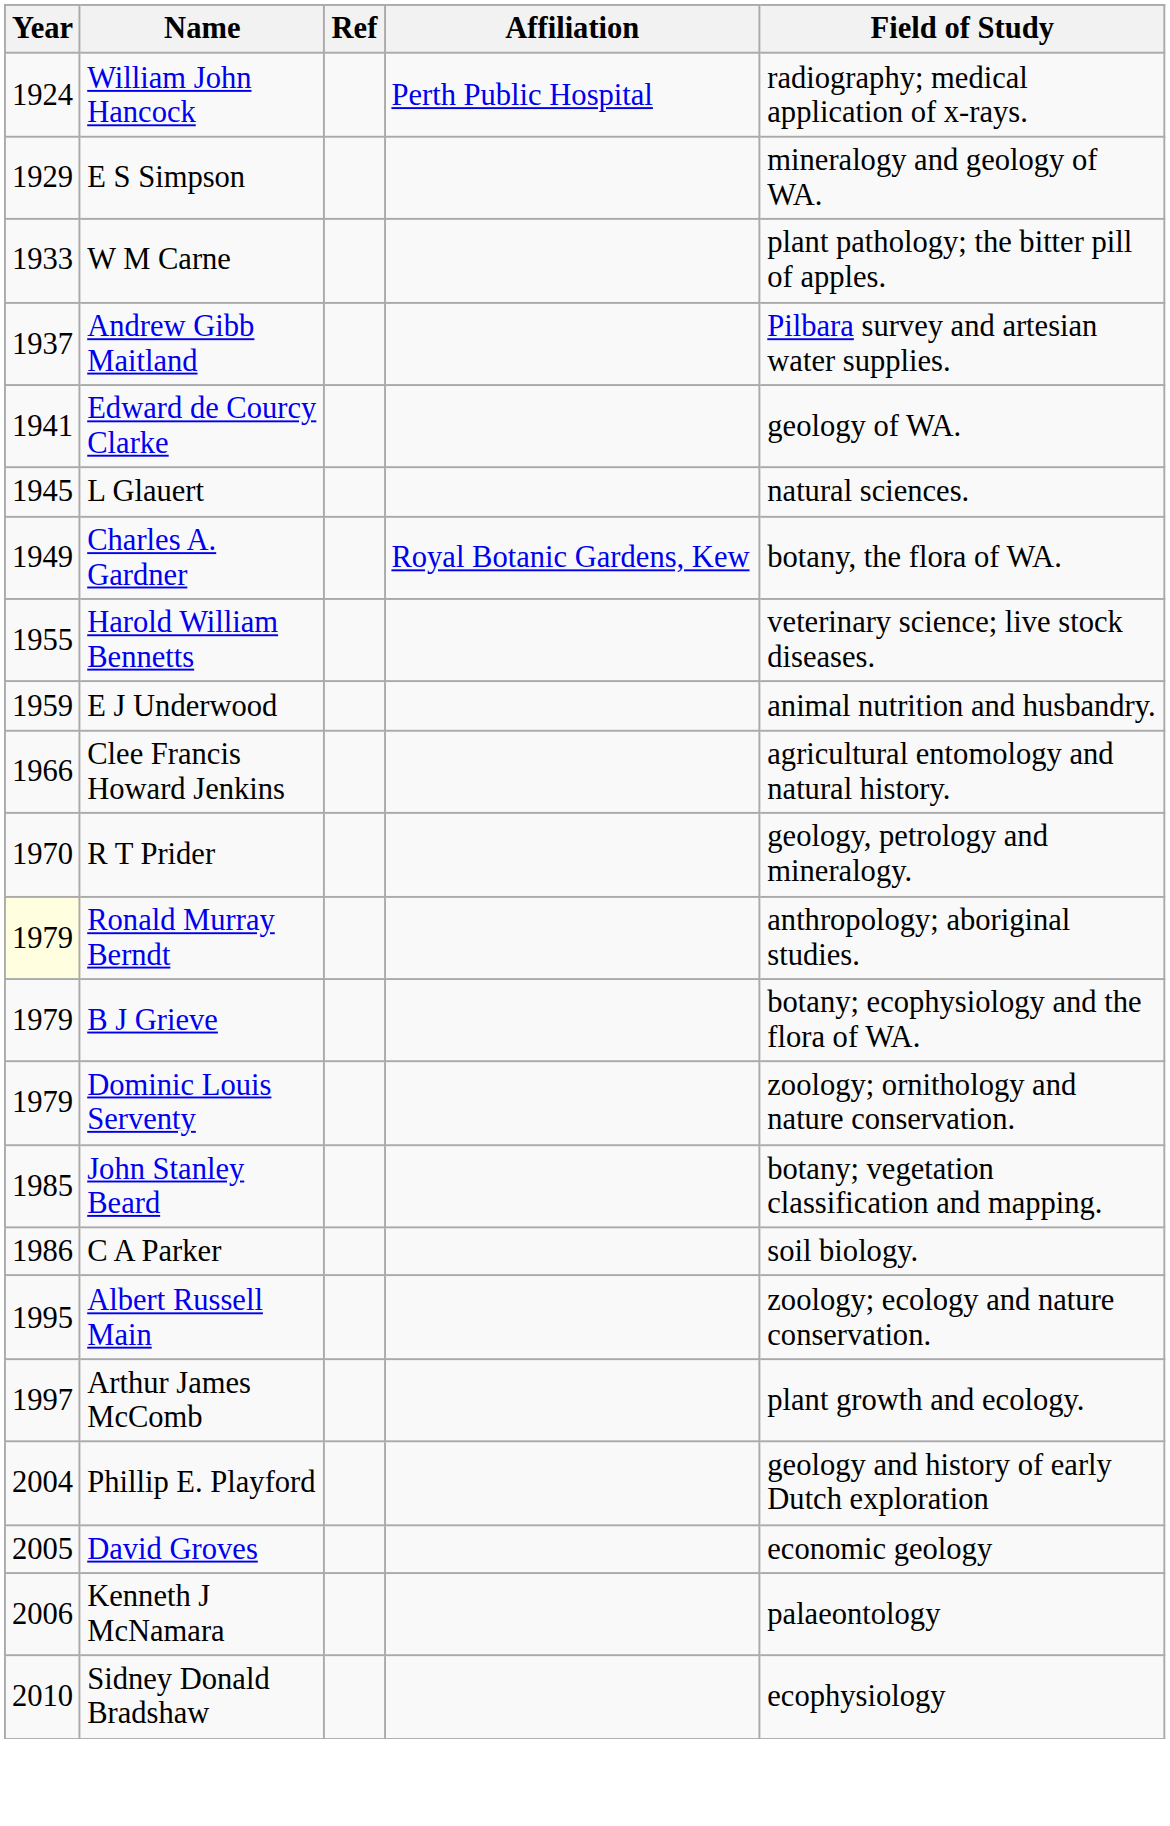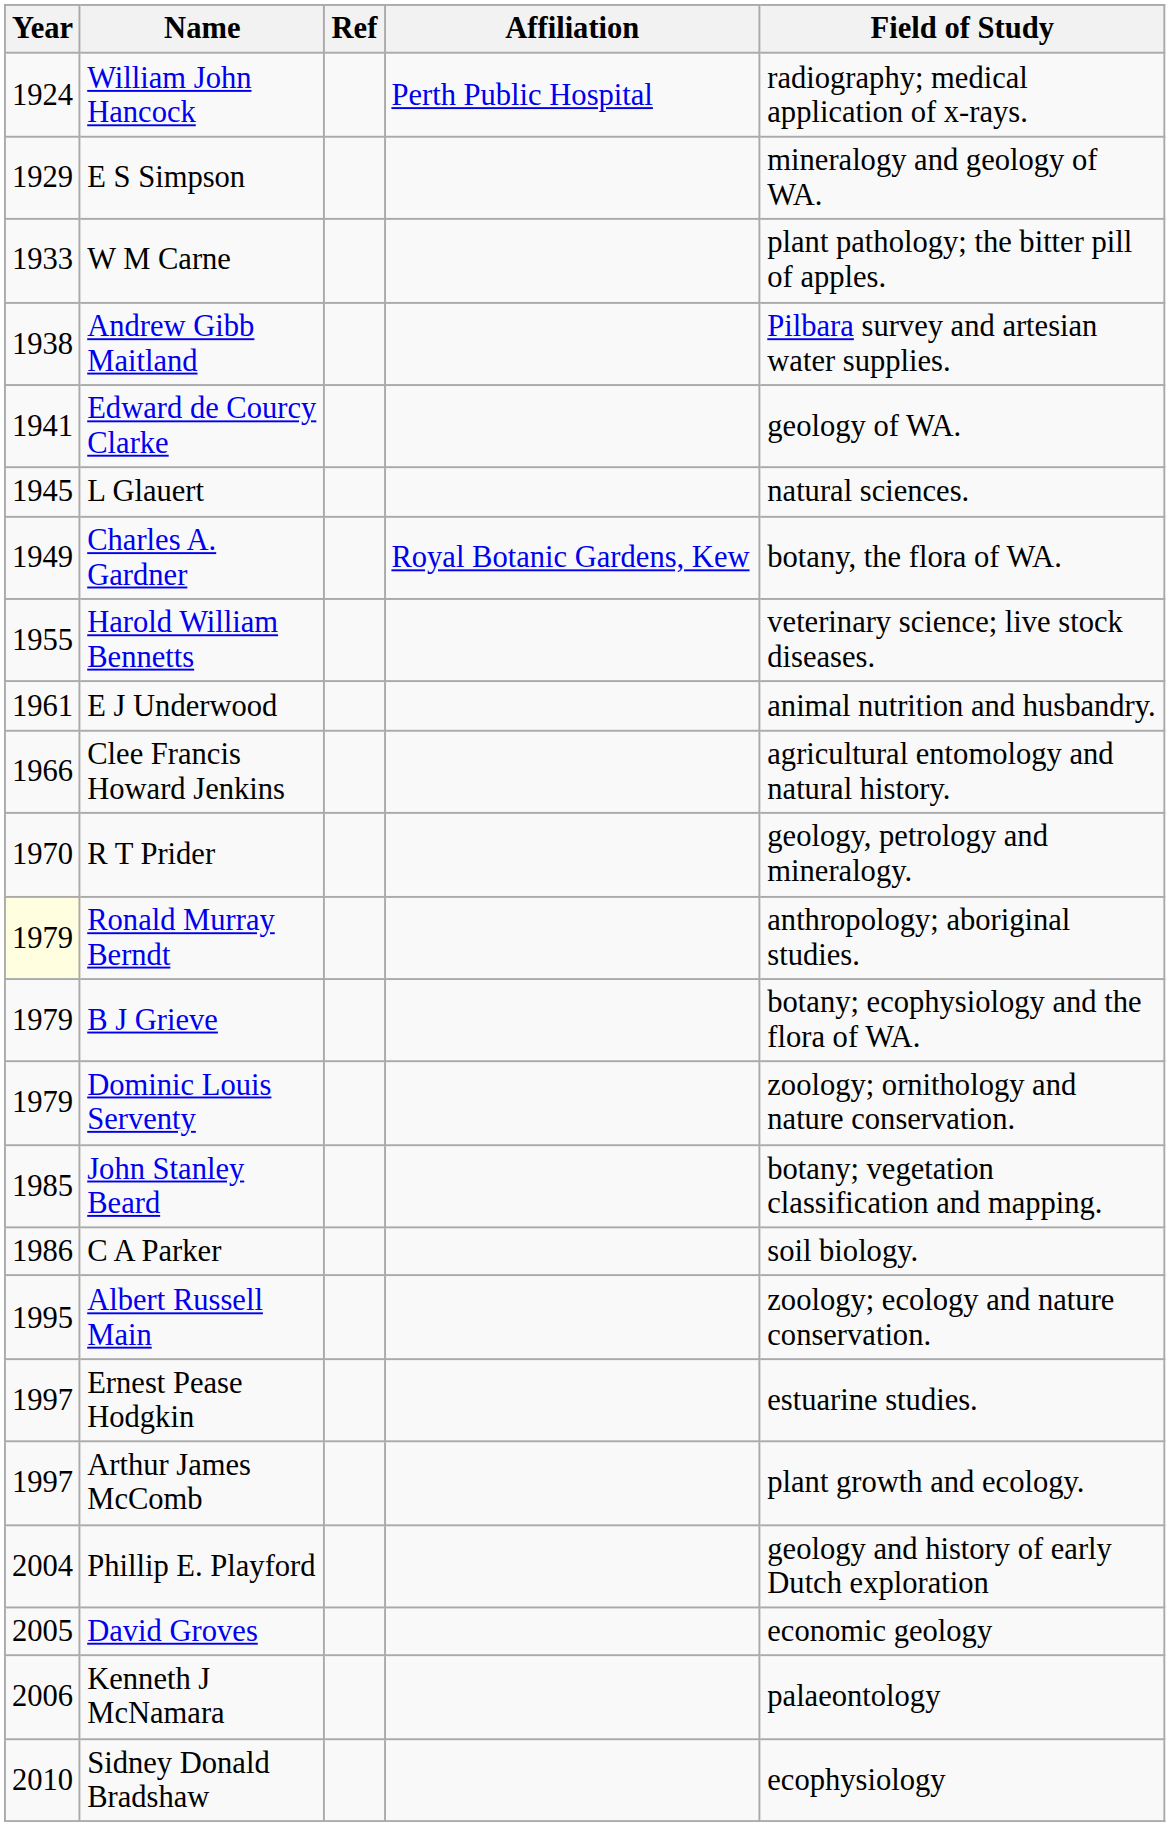Andrew Gibb Maitland | Year: 1937 -> 1938
E J Underwood | Year: 1959 -> 1961
+ row: 1997 | Ernest Pease Hodgkin | estuarine studies.
